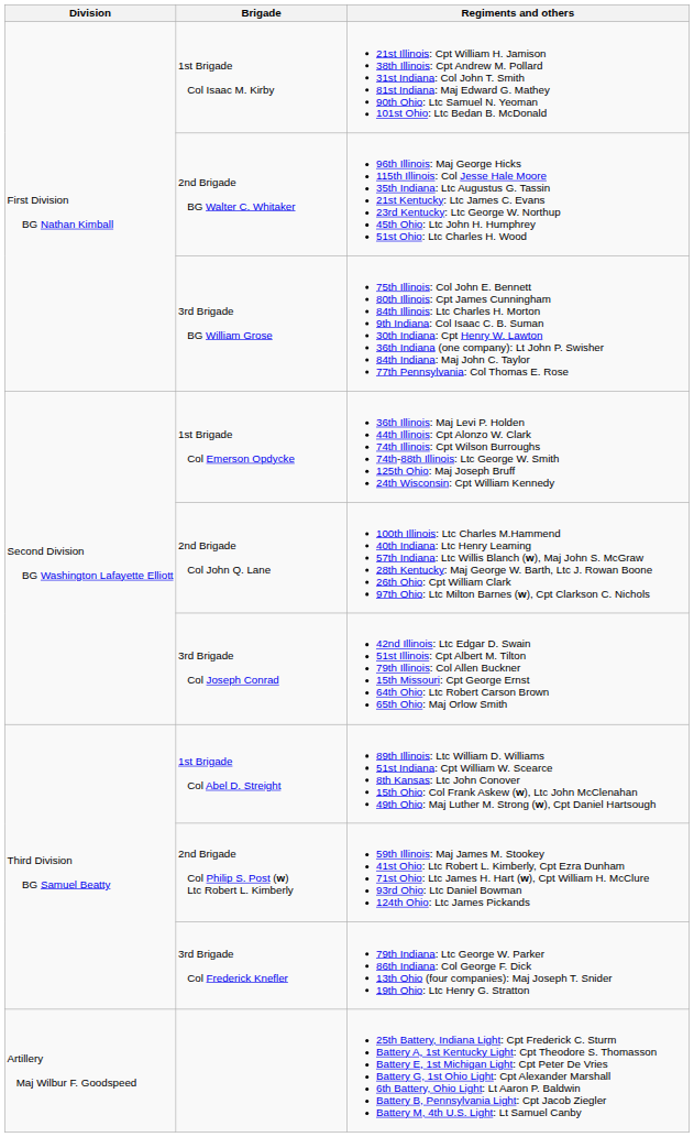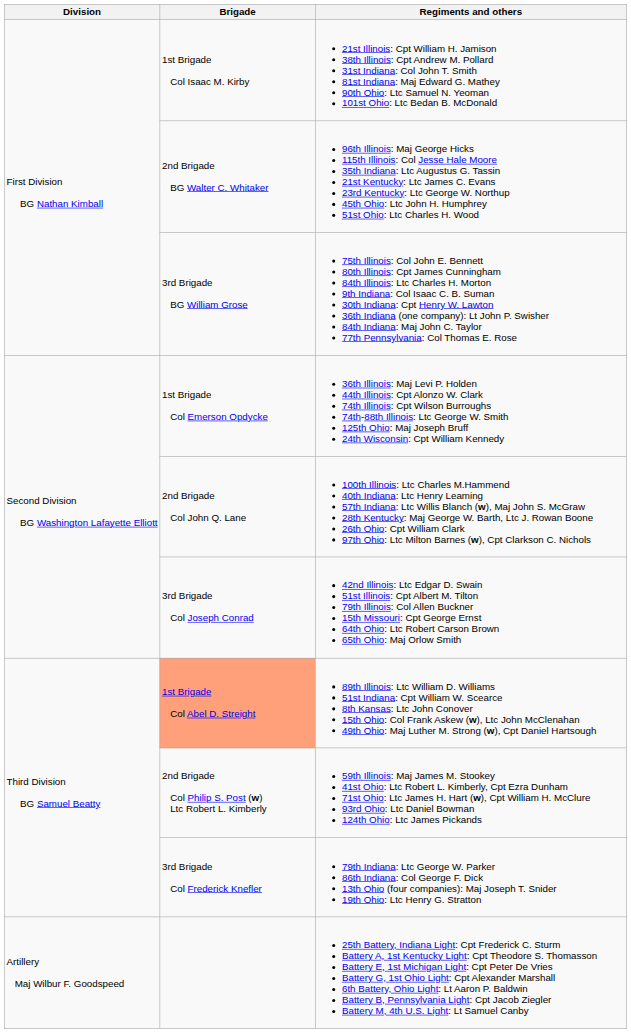1st Brigade Col Abel D. Streight | Brigade: no background -> lightsalmon background
